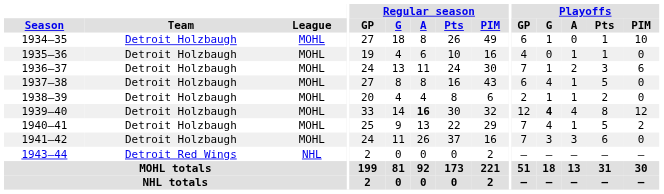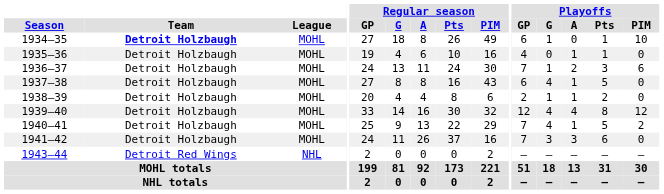1934–35 | Team: normal -> bold
1939–40 | Regular season / A: bold -> normal
1939–40 | Playoffs / G: bold -> normal
